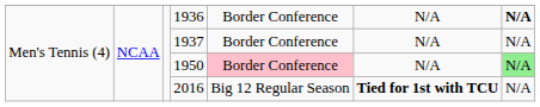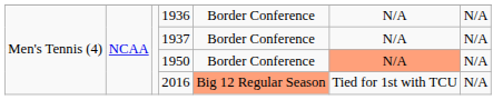1936 | column 7: bold -> normal
1950 | column 5: pink background -> no background
1950 | column 6: no background -> lightsalmon background
1950 | column 7: lightgreen background -> no background
2016 | column 5: no background -> lightsalmon background
2016 | column 6: bold -> normal
